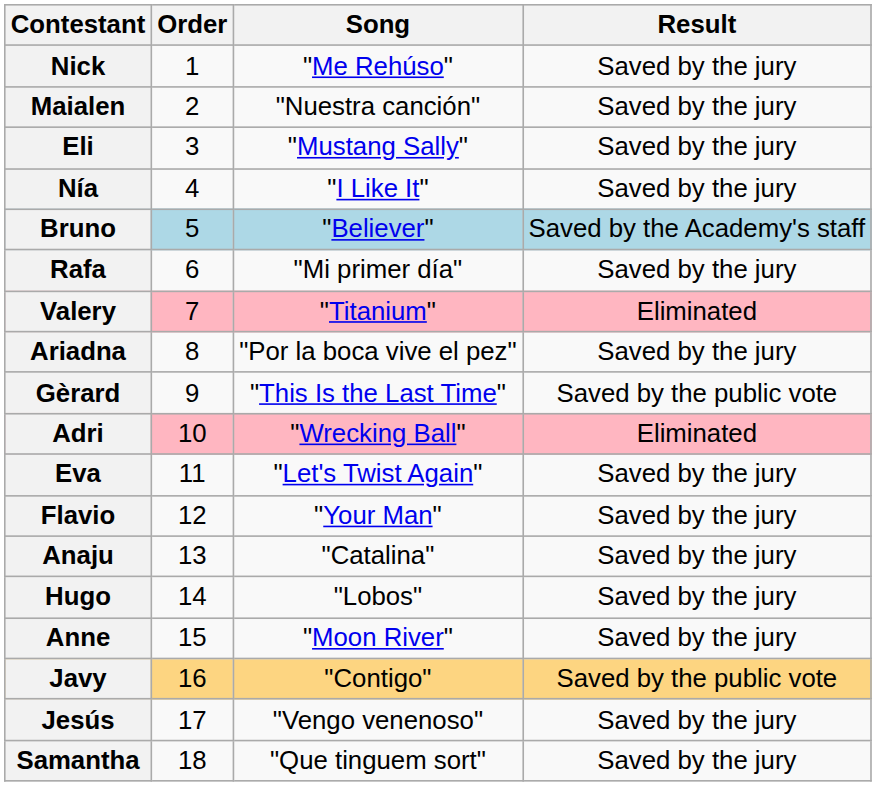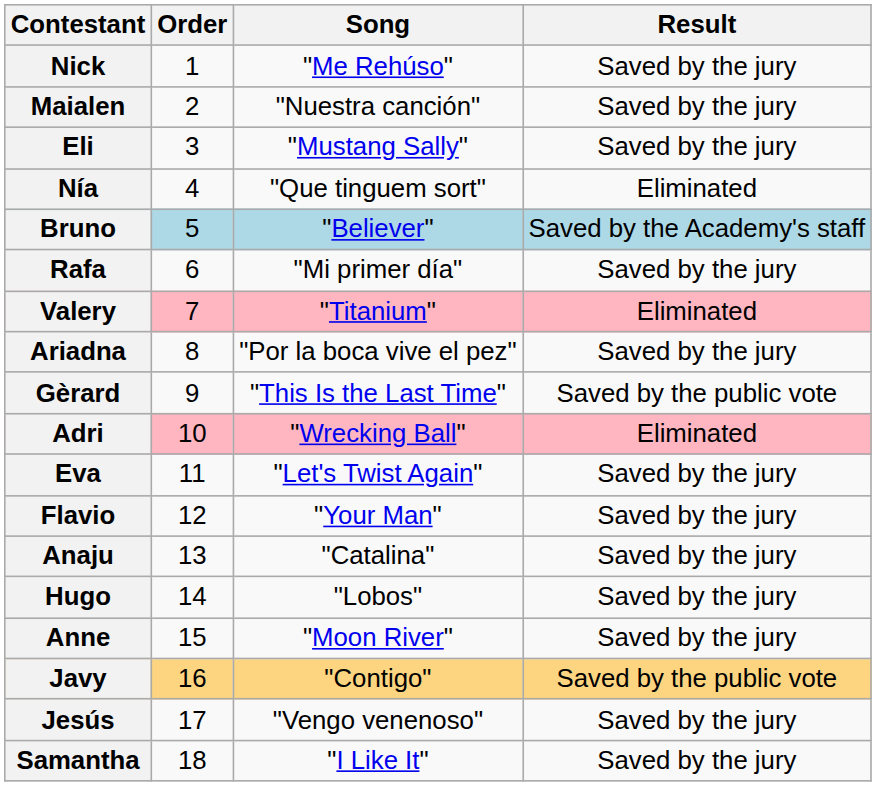Nía | Song: "I Like It" -> "Que tinguem sort"
Nía | Result: Saved by the jury -> Eliminated
Samantha | Song: "Que tinguem sort" -> "I Like It"
